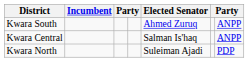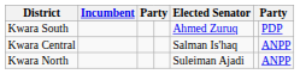Kwara South | column 7: ANPP -> PDP
Kwara North | column 7: PDP -> ANPP
